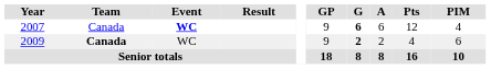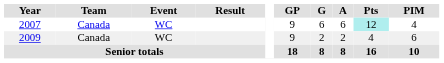2007 | Event: bold -> normal
2007 | G: bold -> normal
2007 | Pts: no background -> paleturquoise background
2009 | Team: bold -> normal
2009 | G: bold -> normal
